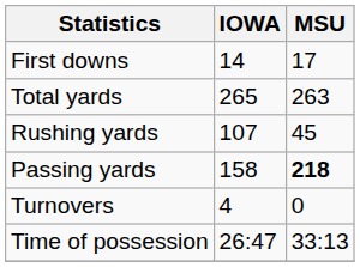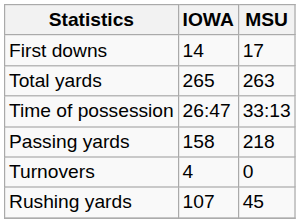rows swapped: Rushing yards <-> Time of possession
Passing yards | MSU: bold -> normal
